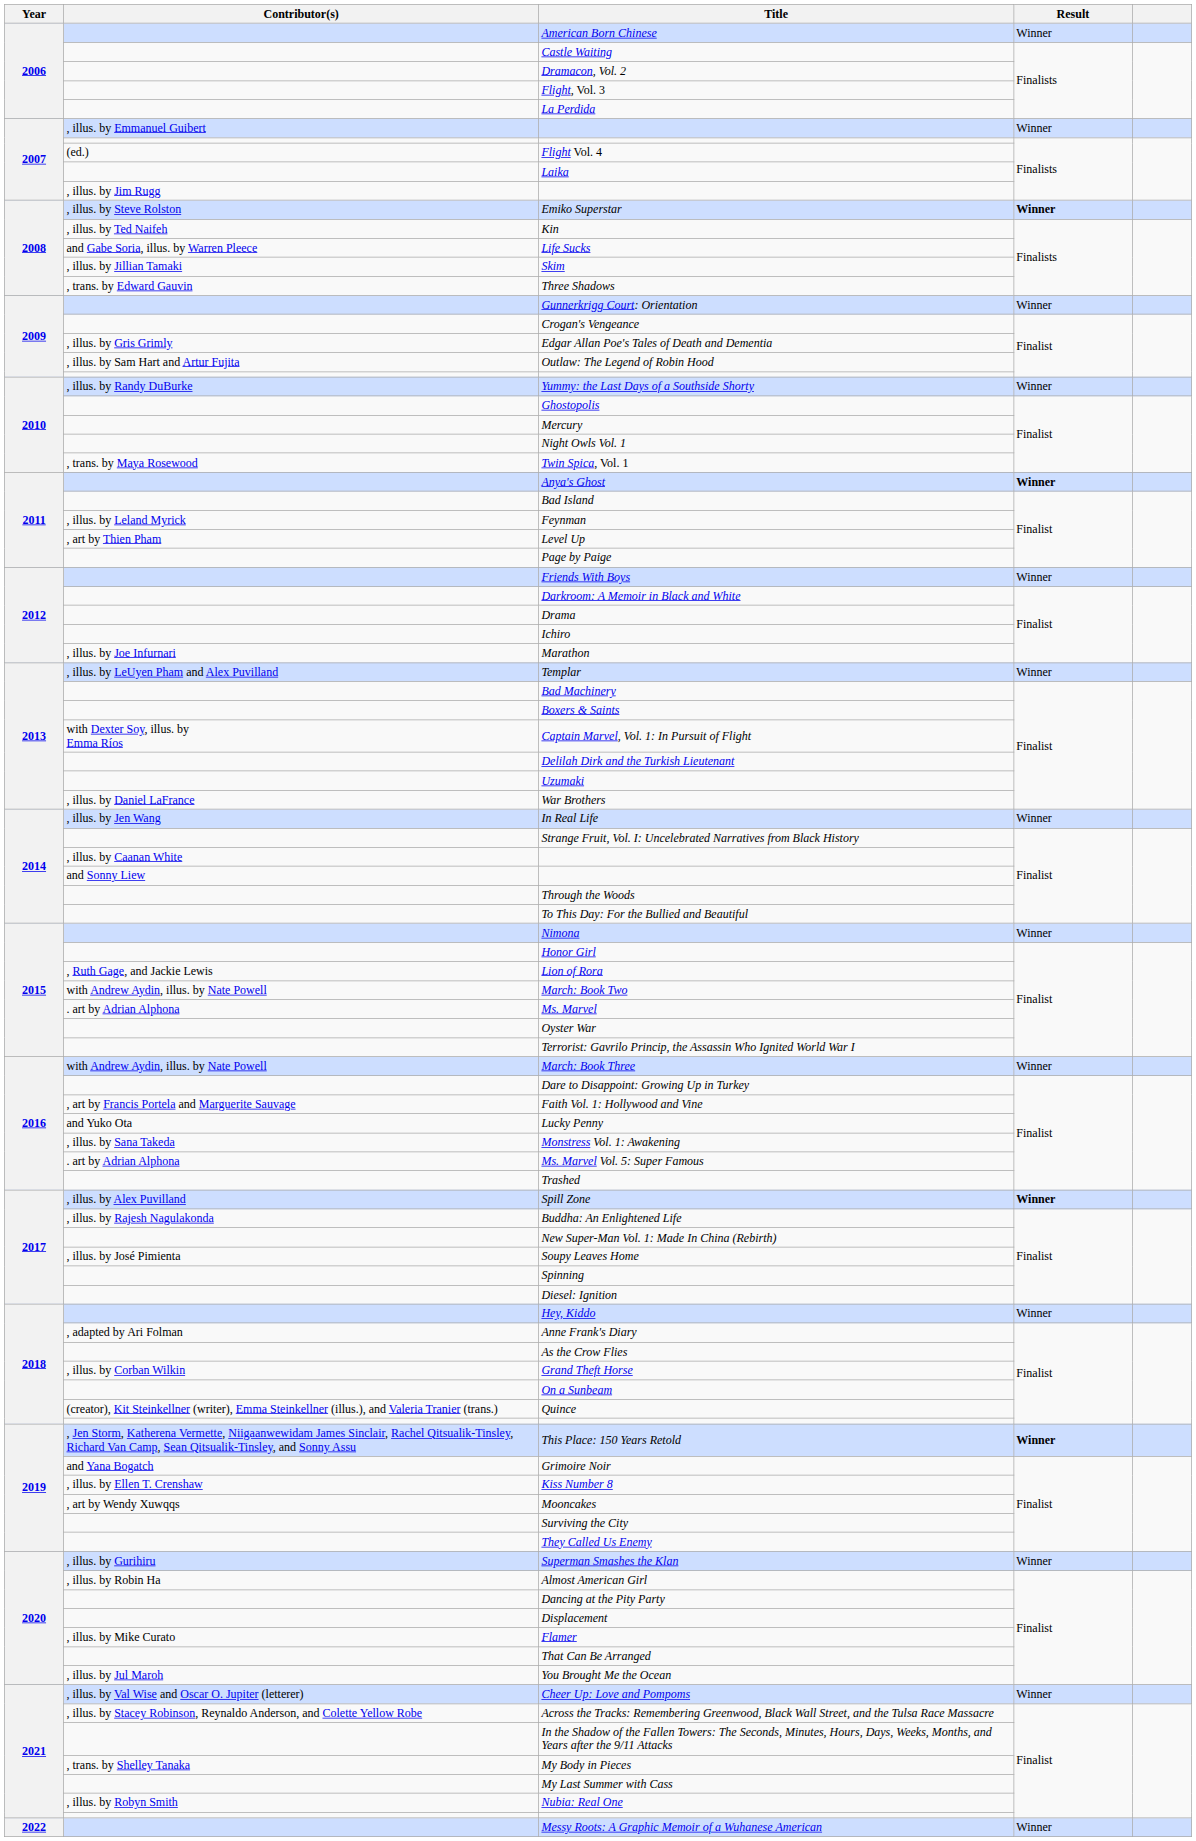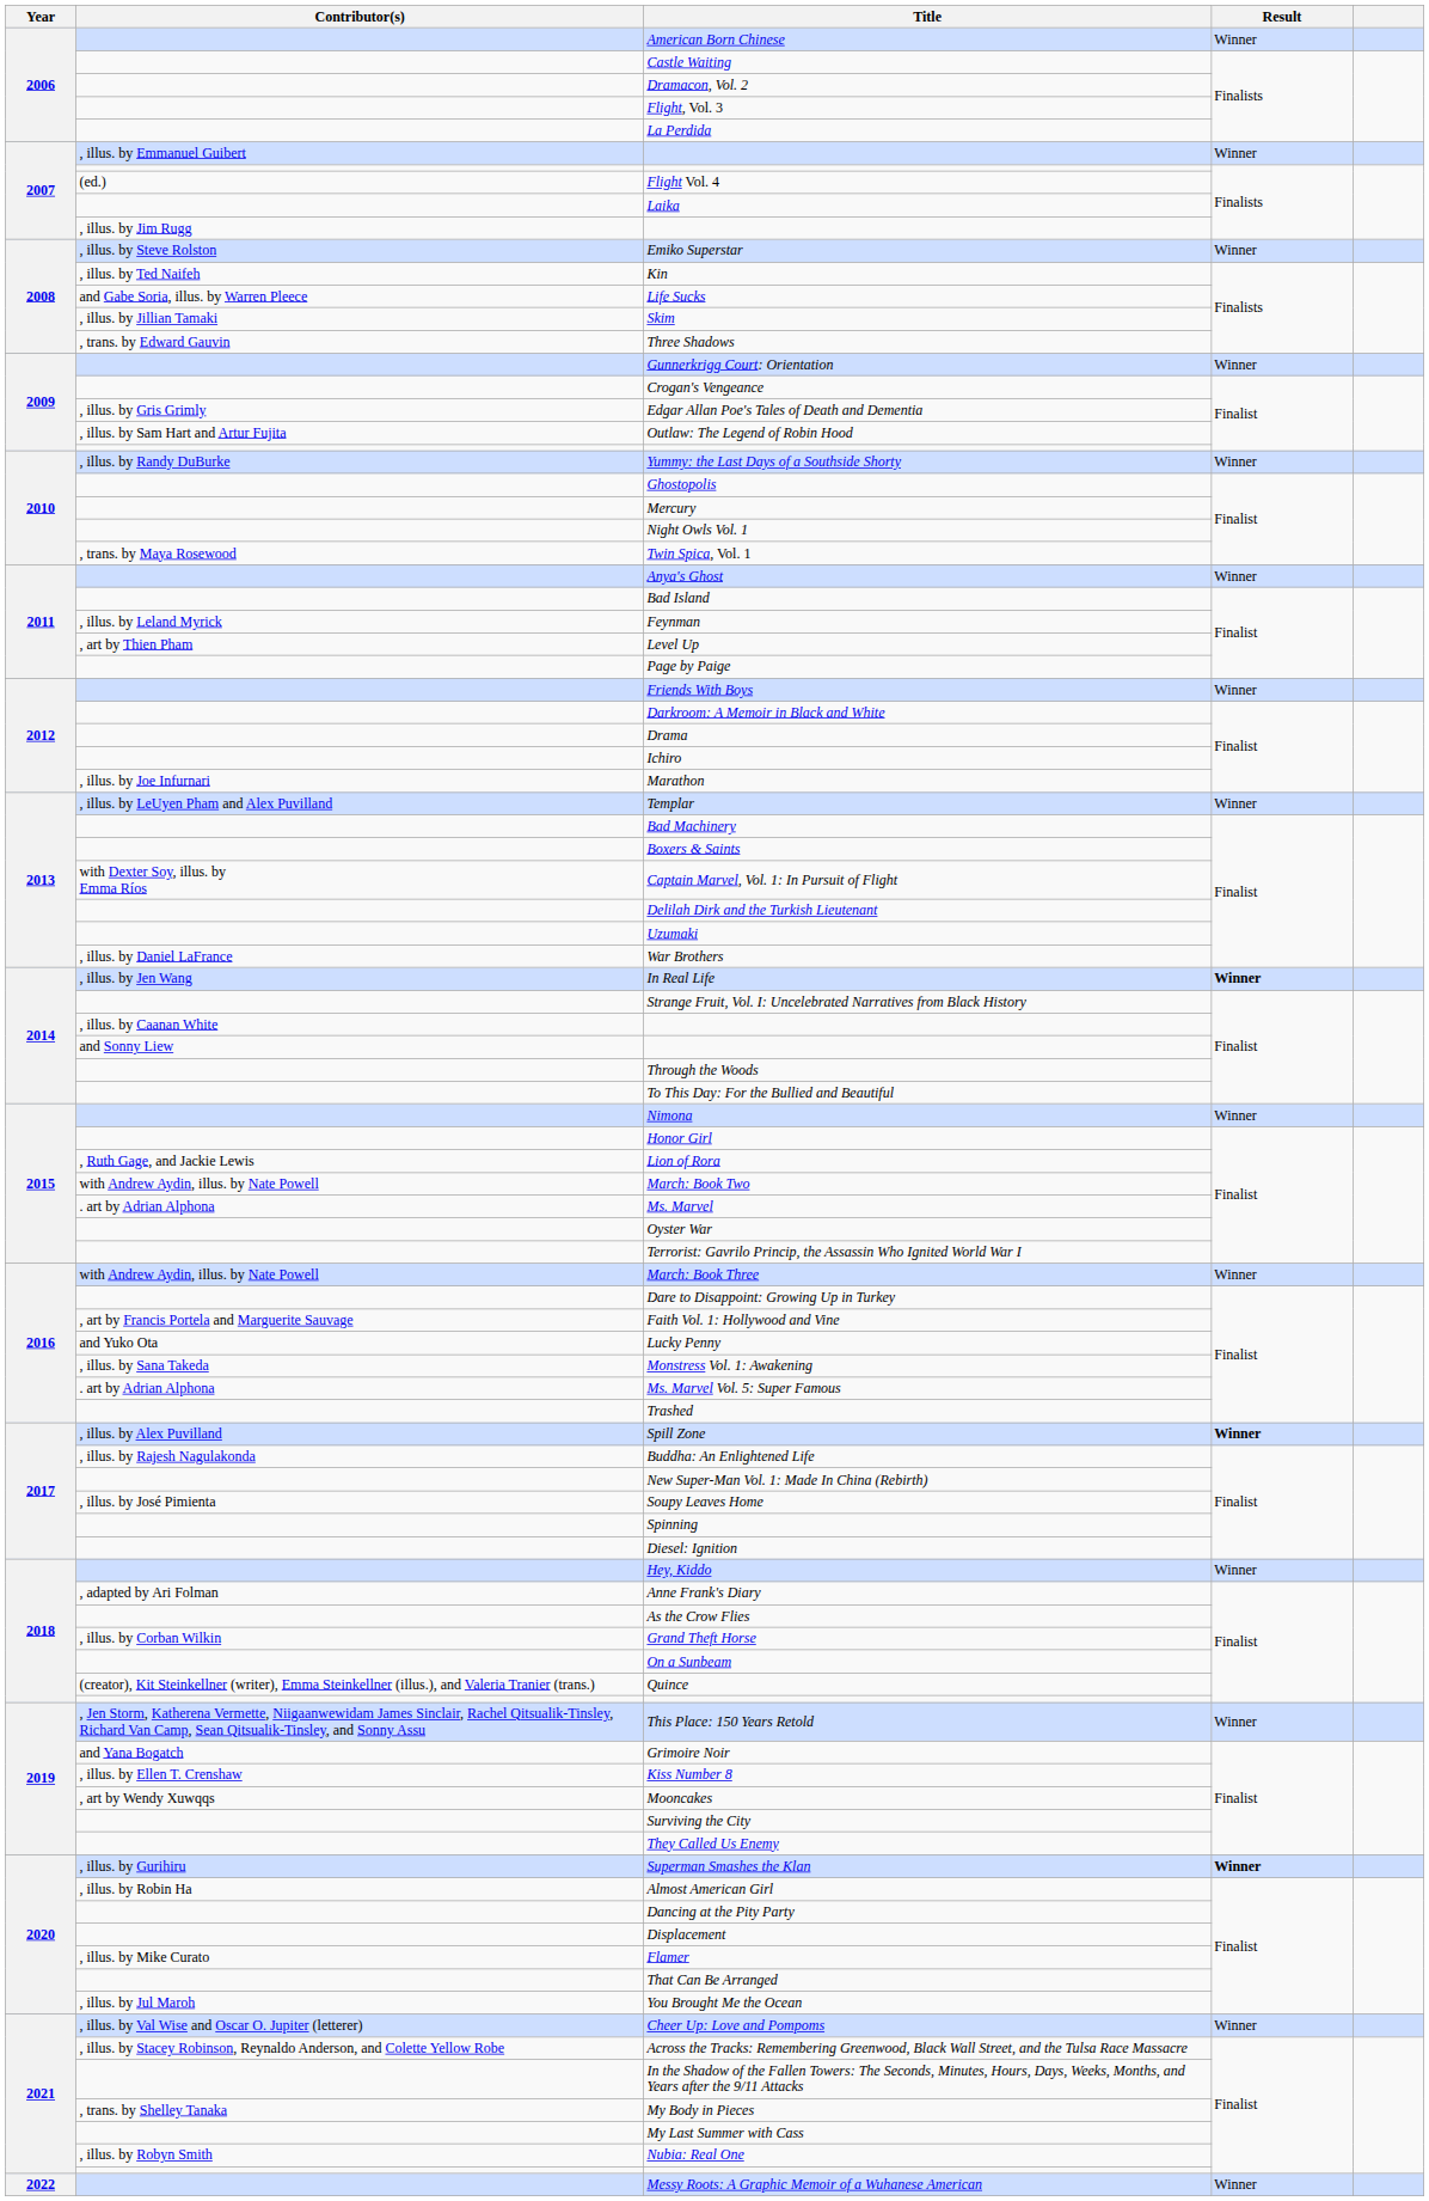Emiko Superstar | Result: bold -> normal
Anya's Ghost | Result: bold -> normal
In Real Life | Result: normal -> bold
This Place: 150 Years Retold | Result: bold -> normal
Superman Smashes the Klan | Result: normal -> bold
